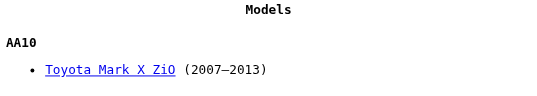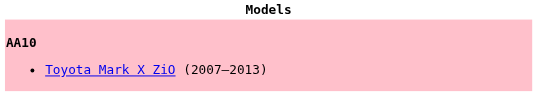row 2 | column 1: no background -> pink background
